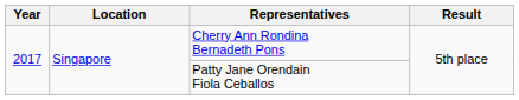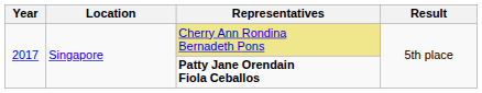Cherry Ann Rondina Bernadeth Pons | Representatives: no background -> khaki background
Patty Jane Orendain Fiola Ceballos | Representatives: normal -> bold
